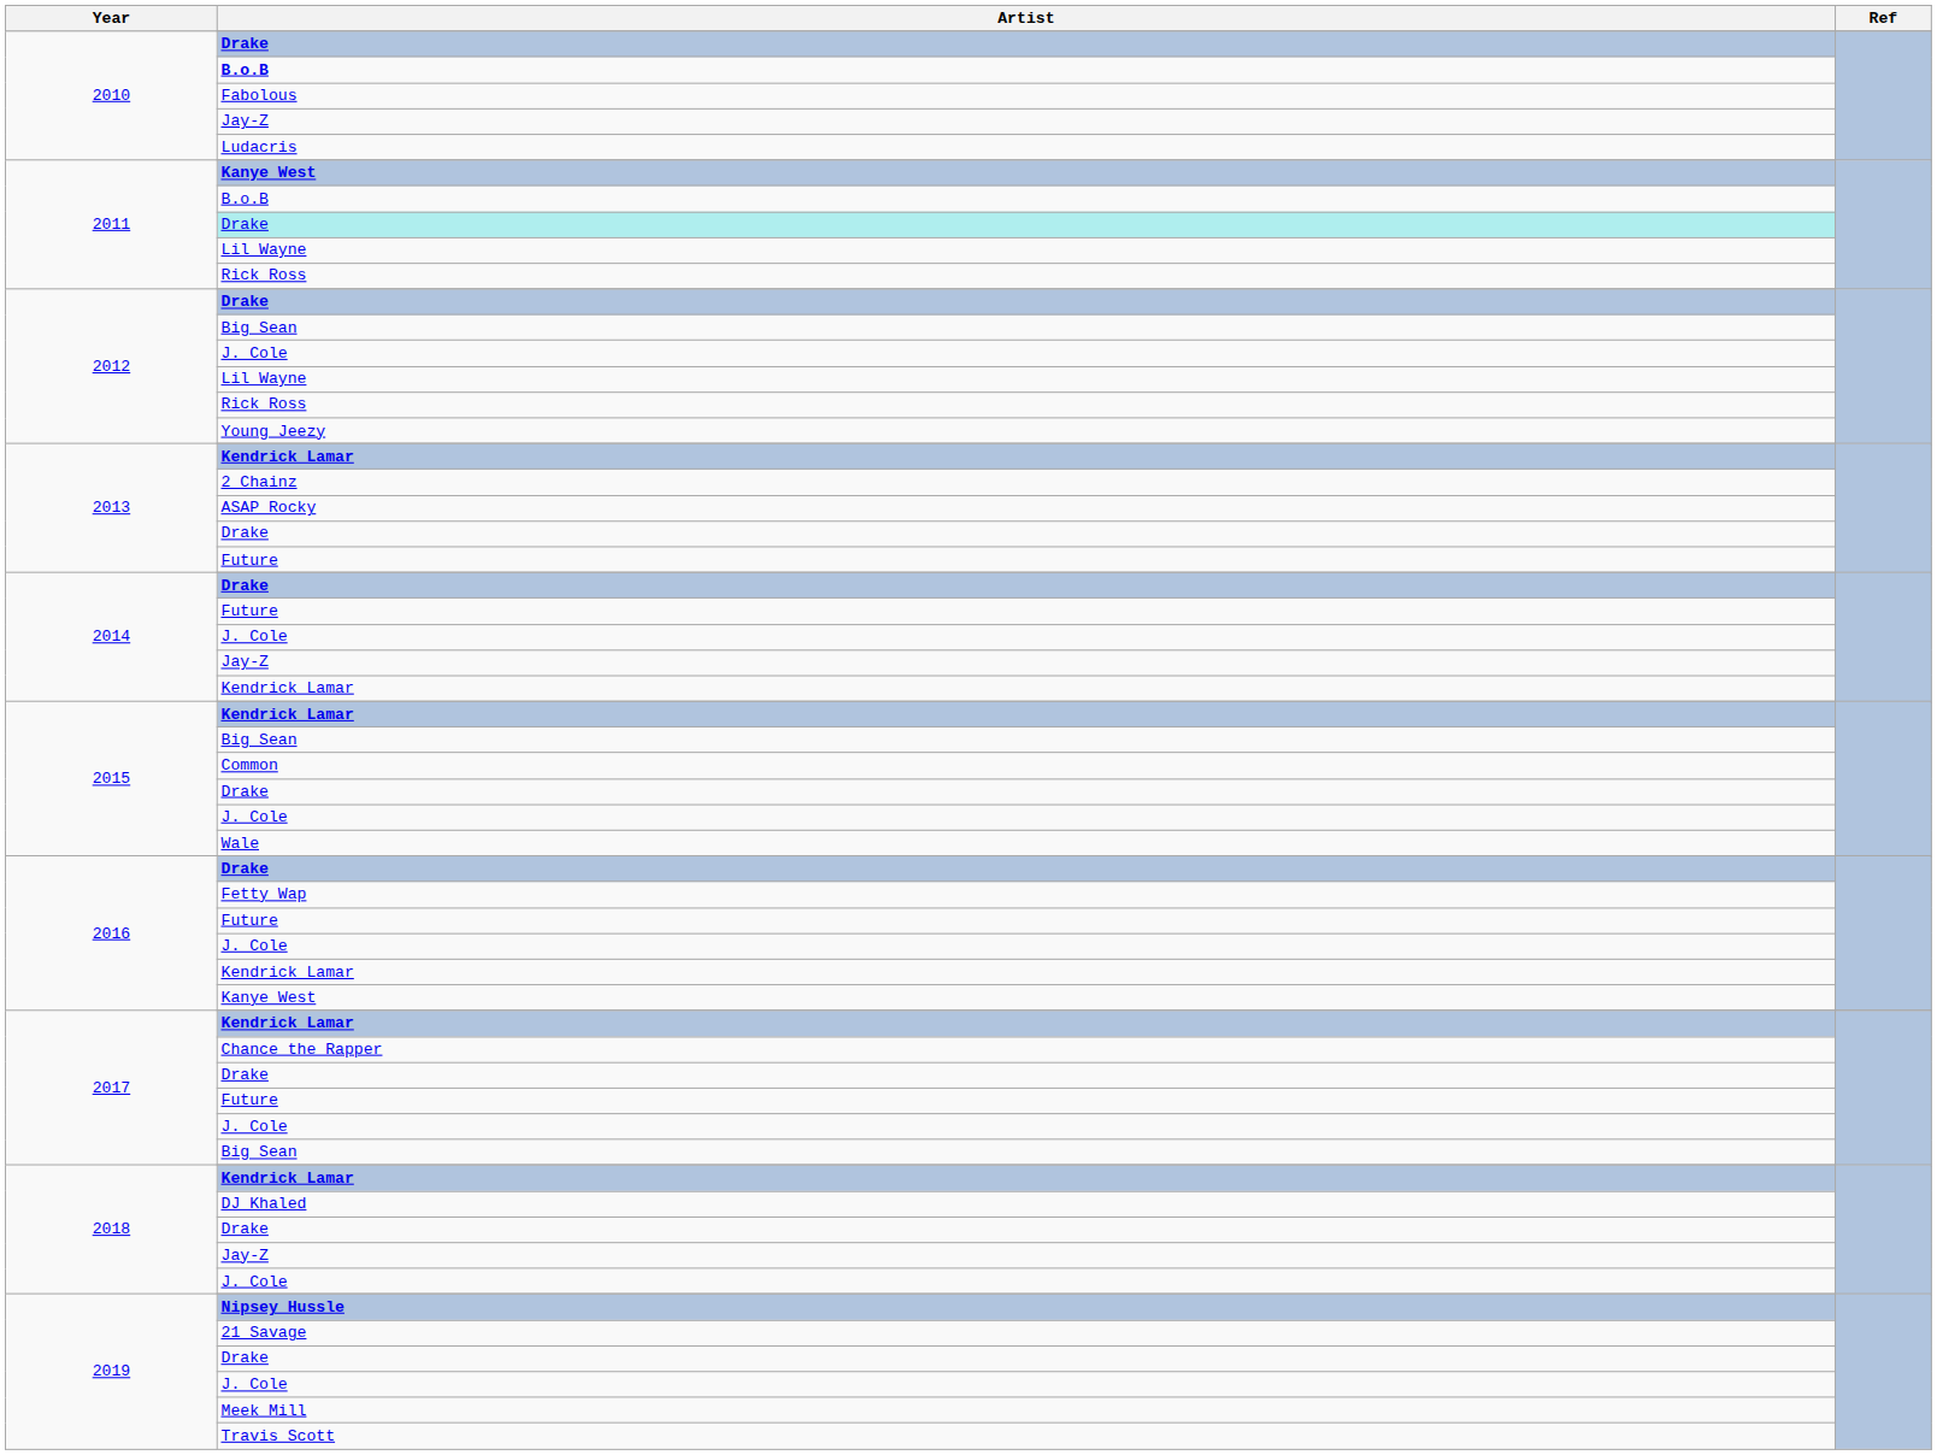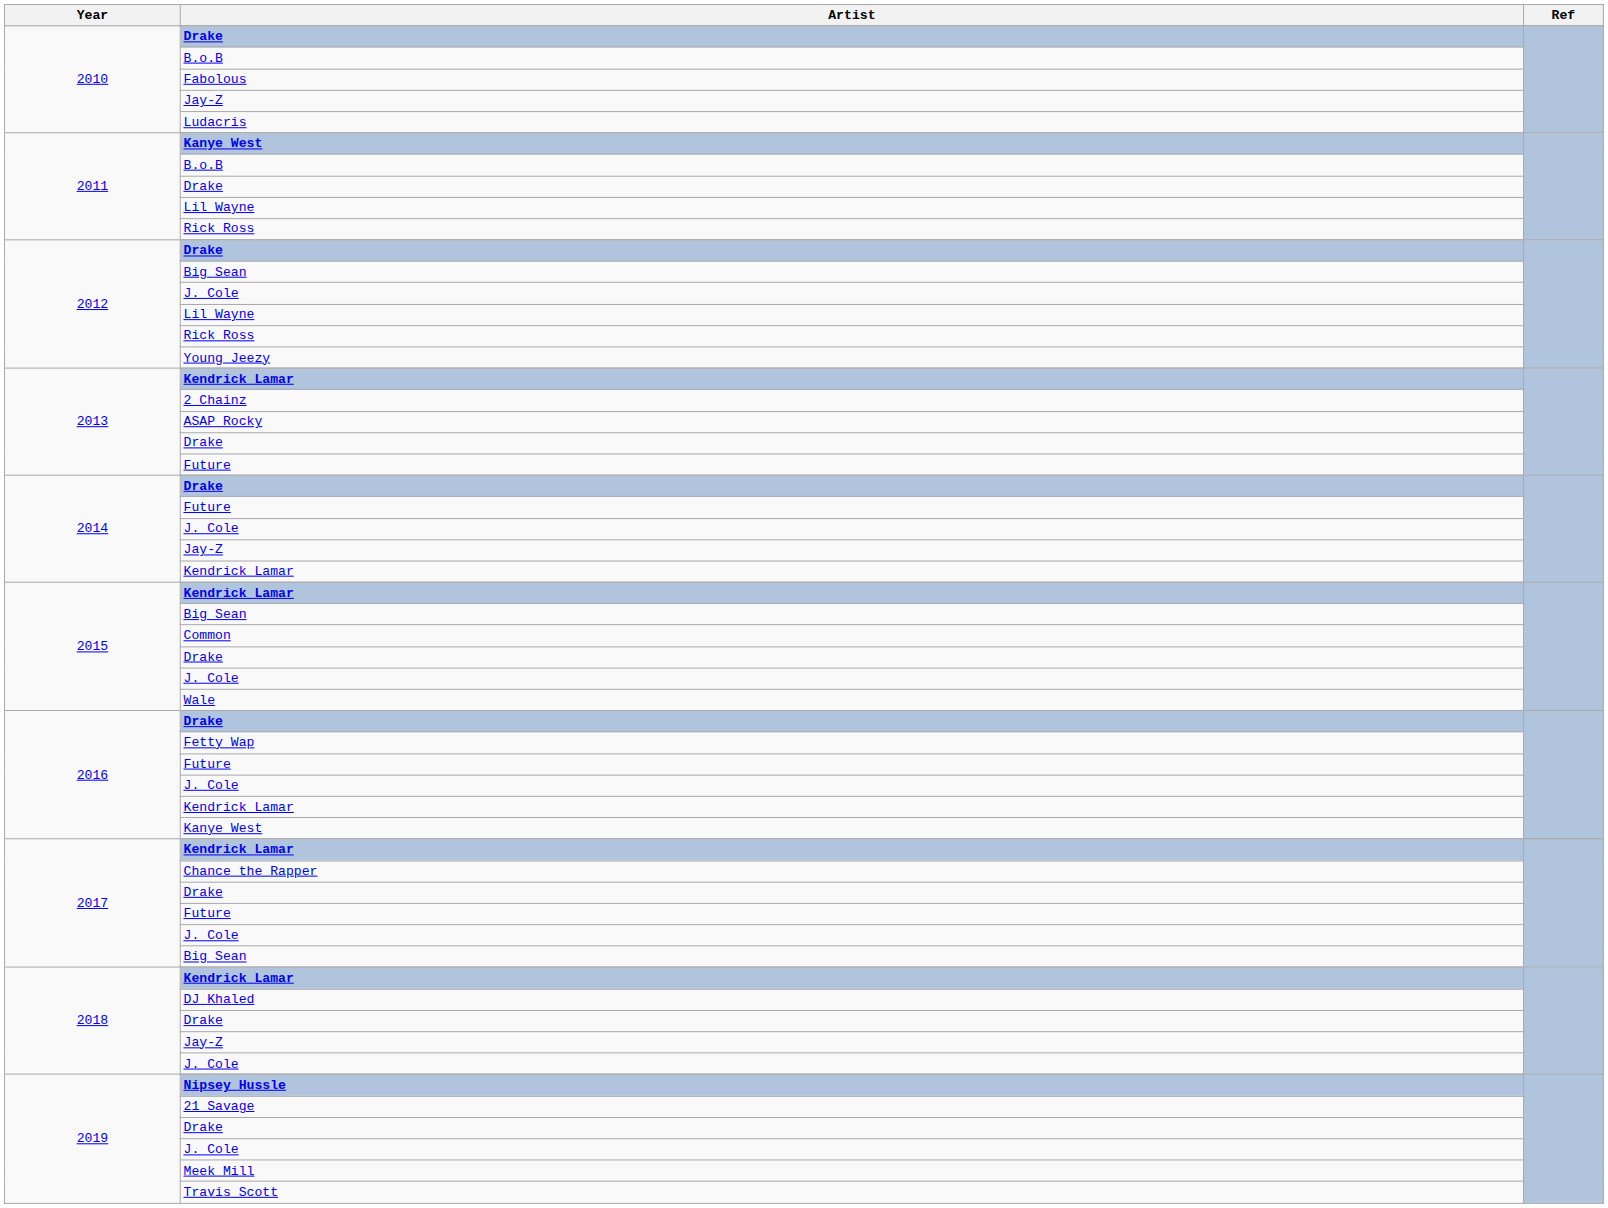2010 / B.o.B | Artist: bold -> normal
2011 / Drake | Artist: paleturquoise background -> no background
